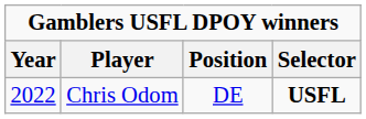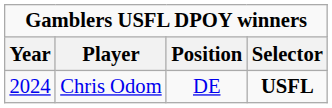Chris Odom | Year: 2022 -> 2024
